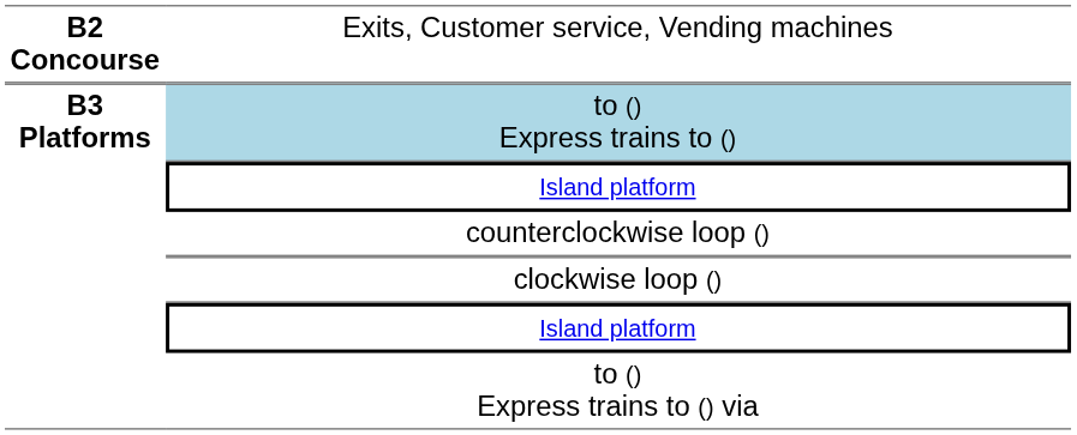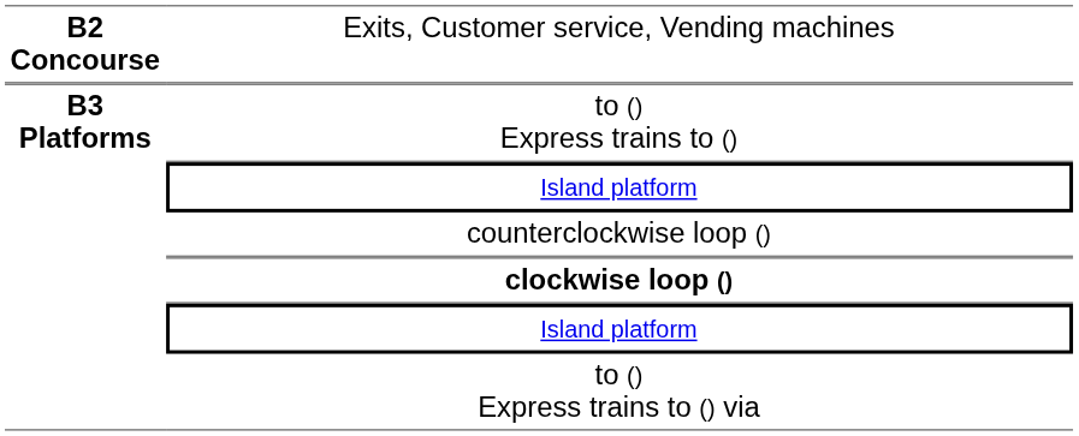to () Express trains to () | column 2: lightblue background -> no background
clockwise loop () | column 2: normal -> bold
